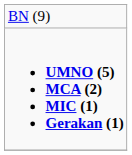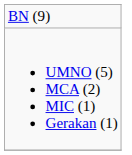row 2 | column 1: bold -> normal
